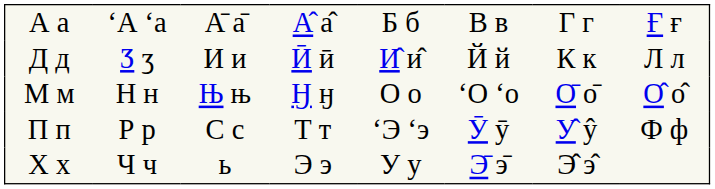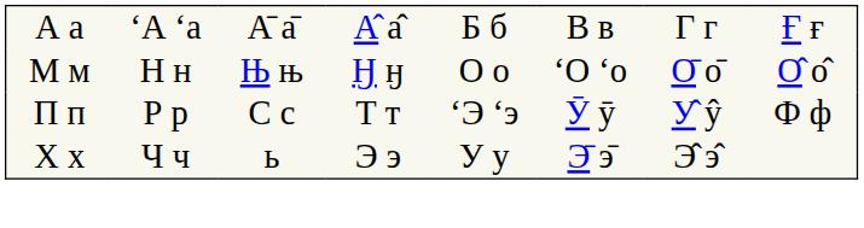- row: Д д | Ӡ ӡ | И и | Ӣ ӣ | И̂ и̂ | Й й | К к | Л л
